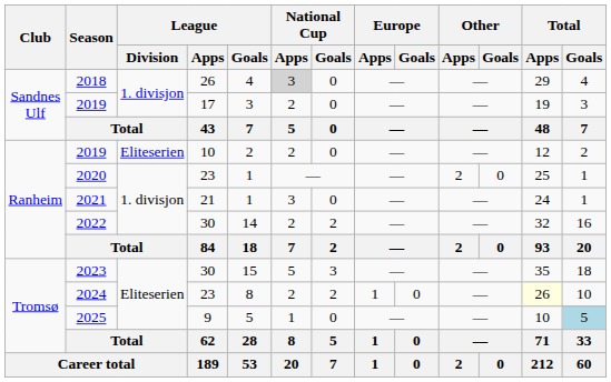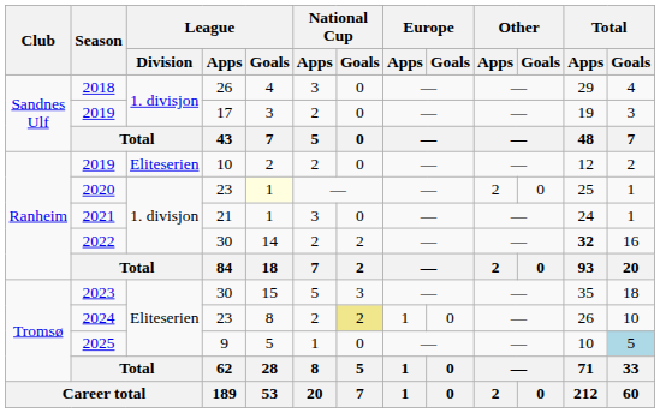2018 | National Cup / Apps: lightgrey background -> no background
2020 | League / Goals: no background -> lightyellow background
2022 | Total / Apps: normal -> bold
2024 | National Cup / Goals: no background -> khaki background
2024 | Total / Apps: lightyellow background -> no background
